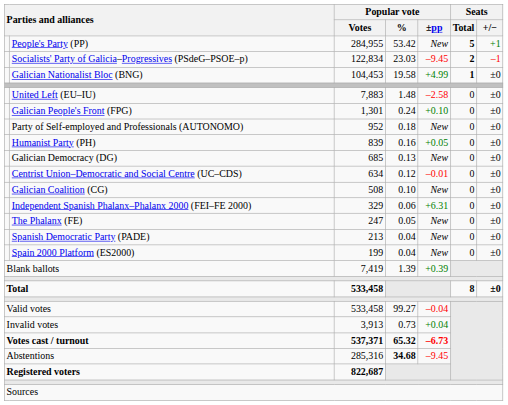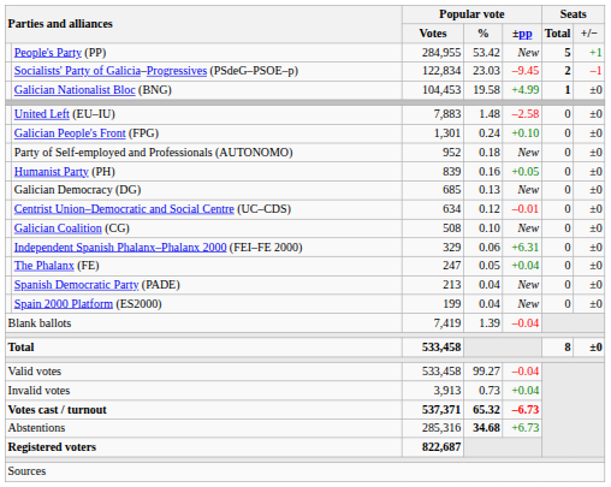The Phalanx (FE) | Popular vote / ±pp: New -> +0.04
Blank ballots | Popular vote / ±pp: +0.39 -> –0.04
Abstentions | Popular vote / ±pp: –9.45 -> +6.73
